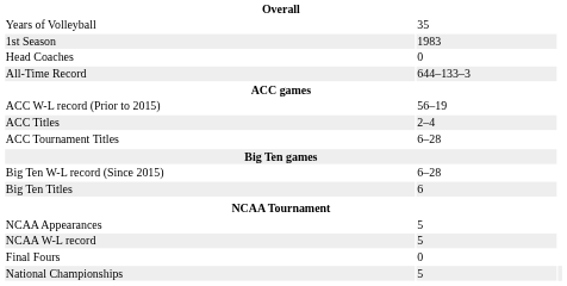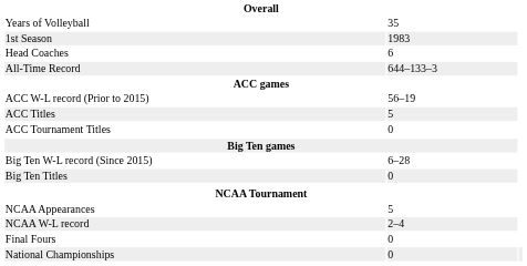Head Coaches | column 2: 0 -> 6
ACC Titles | column 2: 2–4 -> 5
ACC Tournament Titles | column 2: 6–28 -> 0
Big Ten Titles | column 2: 6 -> 0
NCAA W-L record | column 2: 5 -> 2–4
National Championships | column 2: 5 -> 0
